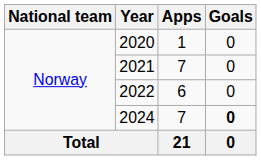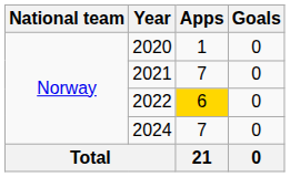2022 | Apps: no background -> gold background
2024 | Goals: bold -> normal
